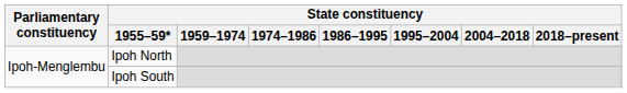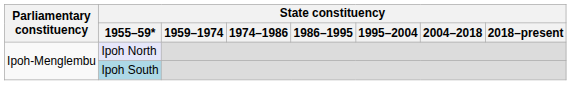Ipoh North | State constituency / 1955–59*: no background -> lavender background
Ipoh South | State constituency / 1955–59*: no background -> lightblue background
